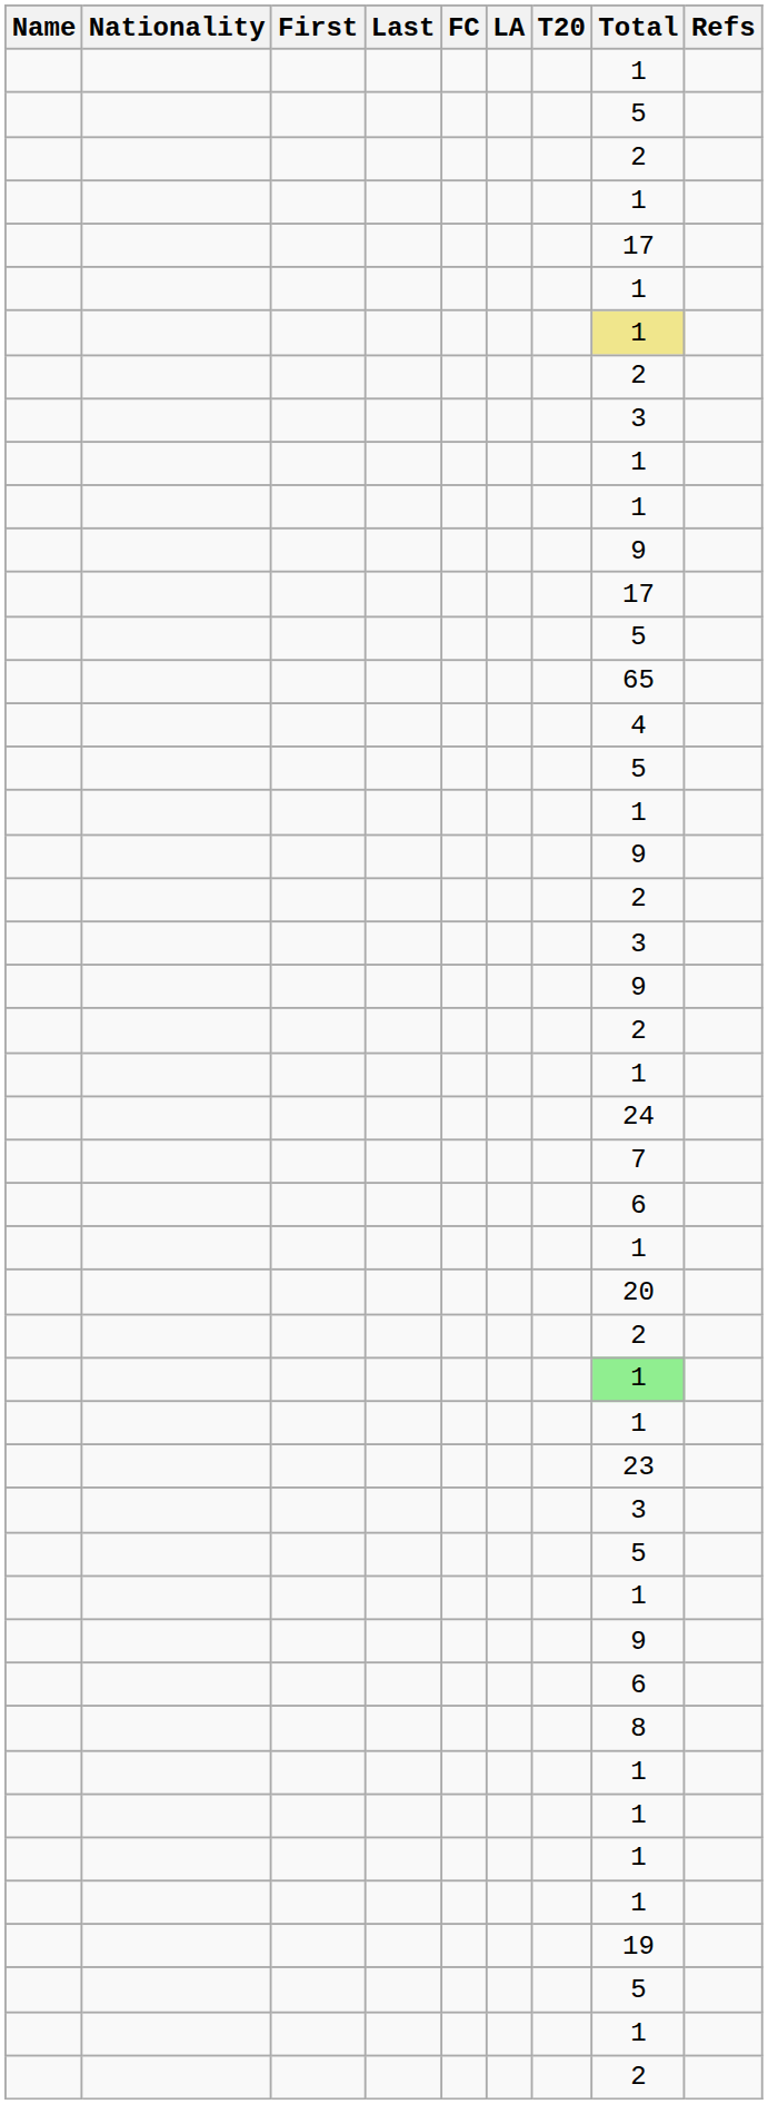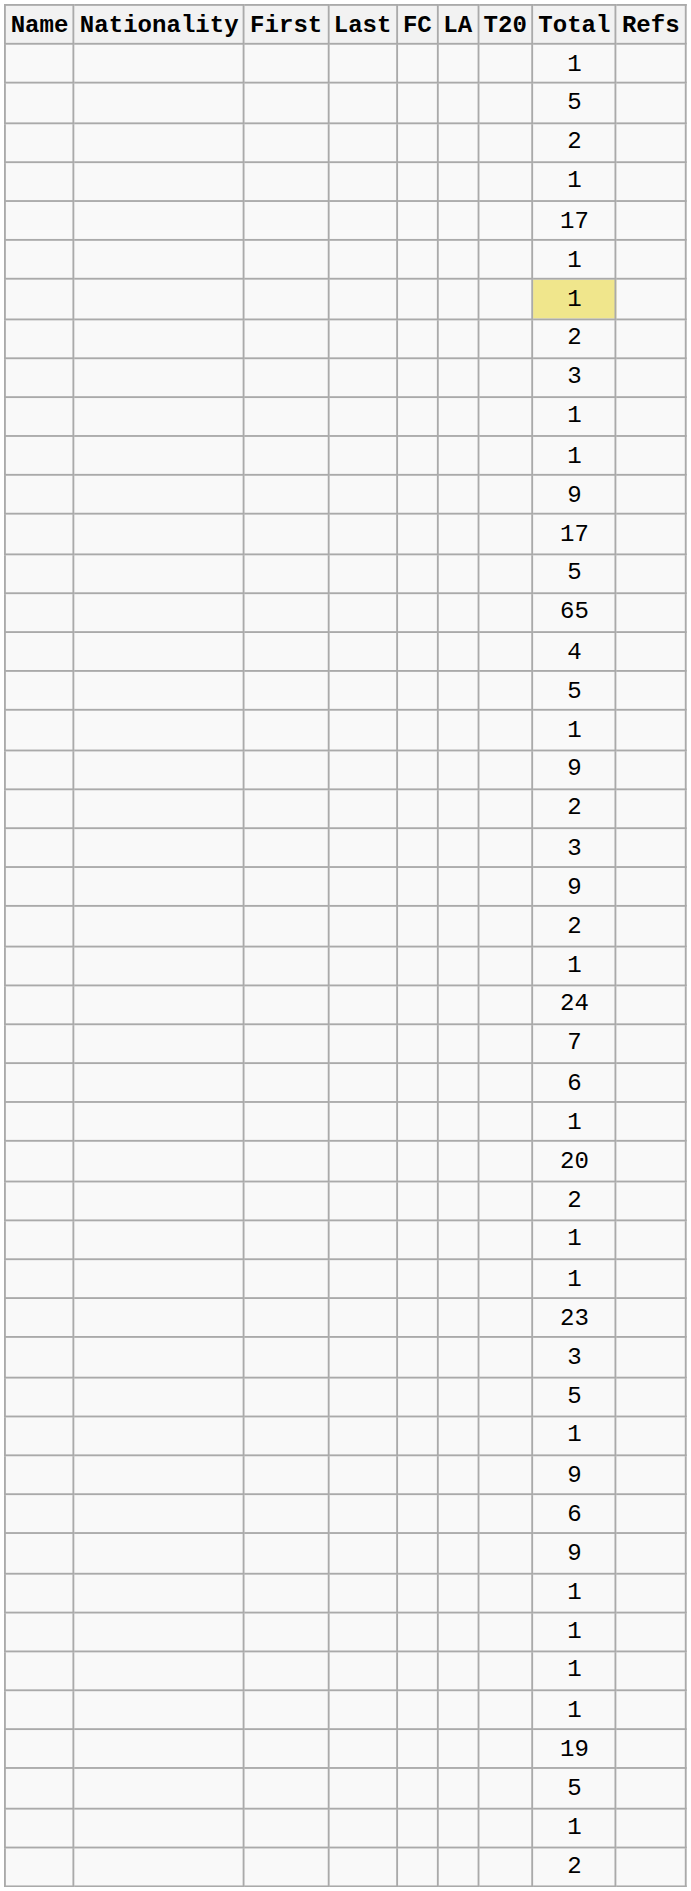row 32 | Total: lightgreen background -> no background
row 40 | Total: 8 -> 9
